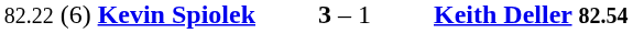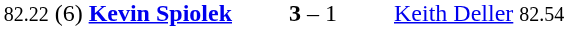82.22 (6) Kevin Spiolek | column 3: bold -> normal
